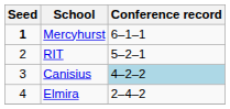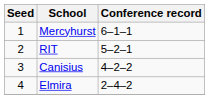Mercyhurst | Seed: bold -> normal
Canisius | Conference record: lightblue background -> no background
